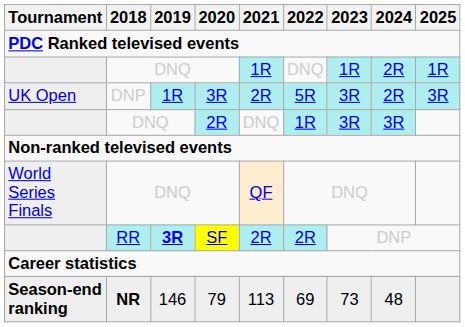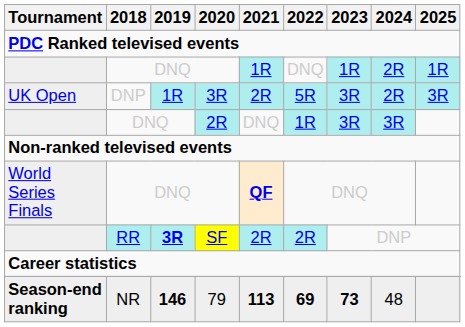World Series Finals / DNQ | 2021: normal -> bold
79 | 2018: bold -> normal
79 | 2019: normal -> bold
79 | 2021: normal -> bold
79 | 2022: normal -> bold
79 | 2023: normal -> bold
